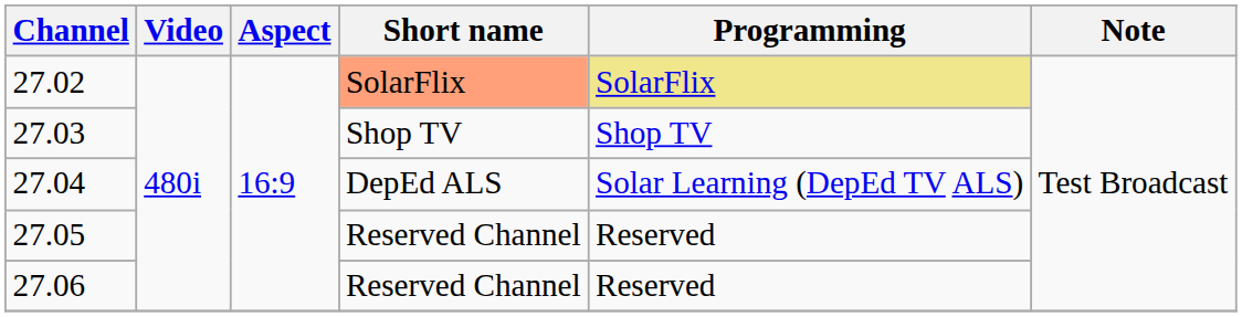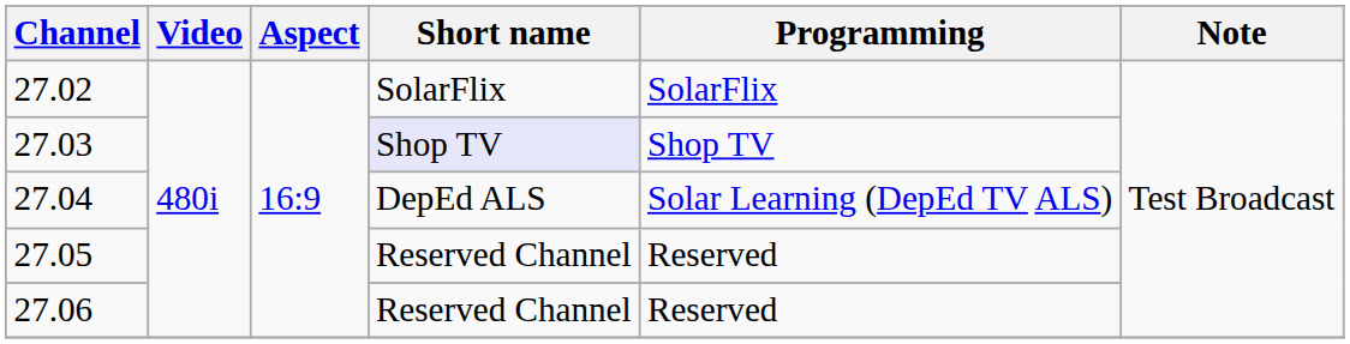27.02 | Short name: lightsalmon background -> no background
27.02 | Programming: khaki background -> no background
27.03 | Short name: no background -> lavender background
